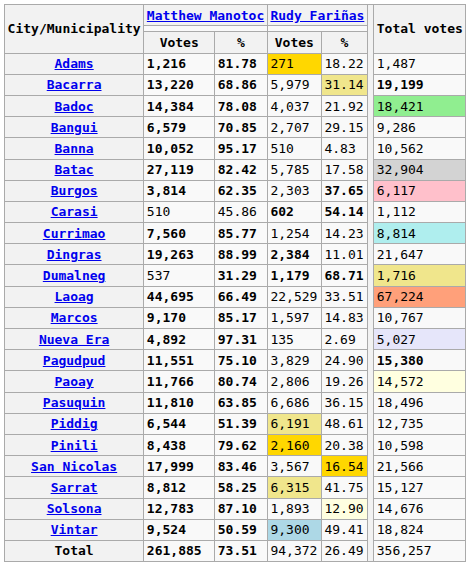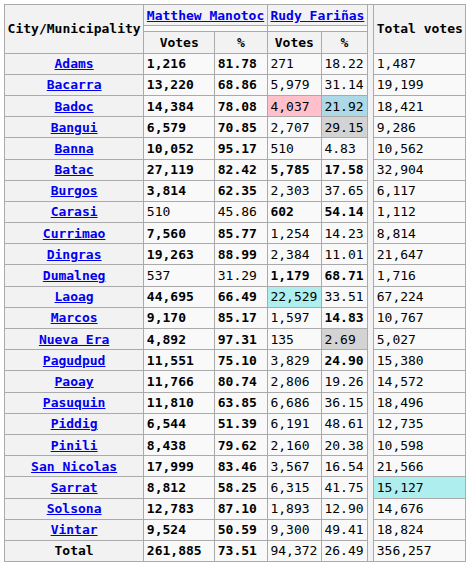Adams | column 4: gold background -> no background
Bacarra | column 5: khaki background -> no background
Bacarra | column 7: bold -> normal
Badoc | column 4: no background -> pink background
Badoc | column 5: no background -> lightblue background
Badoc | column 7: lightgreen background -> no background
Bangui | column 5: no background -> lightgrey background
Batac | column 4: normal -> bold
Batac | column 5: normal -> bold
Batac | column 7: lightgrey background -> no background
Burgos | column 5: bold -> normal
Burgos | column 7: pink background -> no background
Currimao | column 7: paleturquoise background -> no background
Dingras | column 4: bold -> normal
Dumalneg | column 3: bold -> normal
Dumalneg | column 7: khaki background -> no background
Laoag | column 4: no background -> paleturquoise background
Laoag | column 7: lightsalmon background -> no background
Marcos | column 5: normal -> bold
Nueva Era | column 5: no background -> lightgrey background
Nueva Era | column 7: lavender background -> no background
Pagudpud | column 5: normal -> bold
Pagudpud | column 7: bold -> normal
Paoay | column 7: lightyellow background -> no background
Piddig | column 4: khaki background -> no background
Pinili | column 4: gold background -> no background
San Nicolas | column 5: gold background -> no background
Sarrat | column 4: khaki background -> no background
Sarrat | column 7: no background -> paleturquoise background
Solsona | column 5: lightyellow background -> no background
Vintar | column 4: lightblue background -> no background
